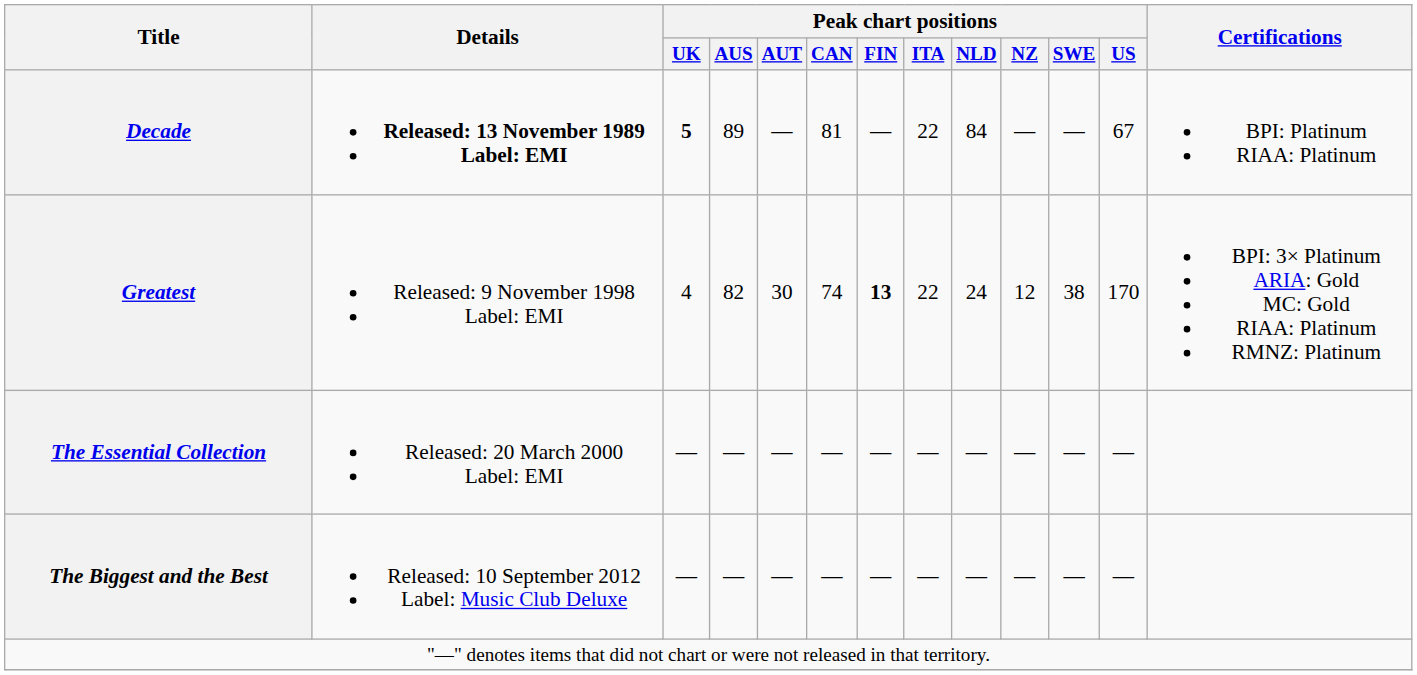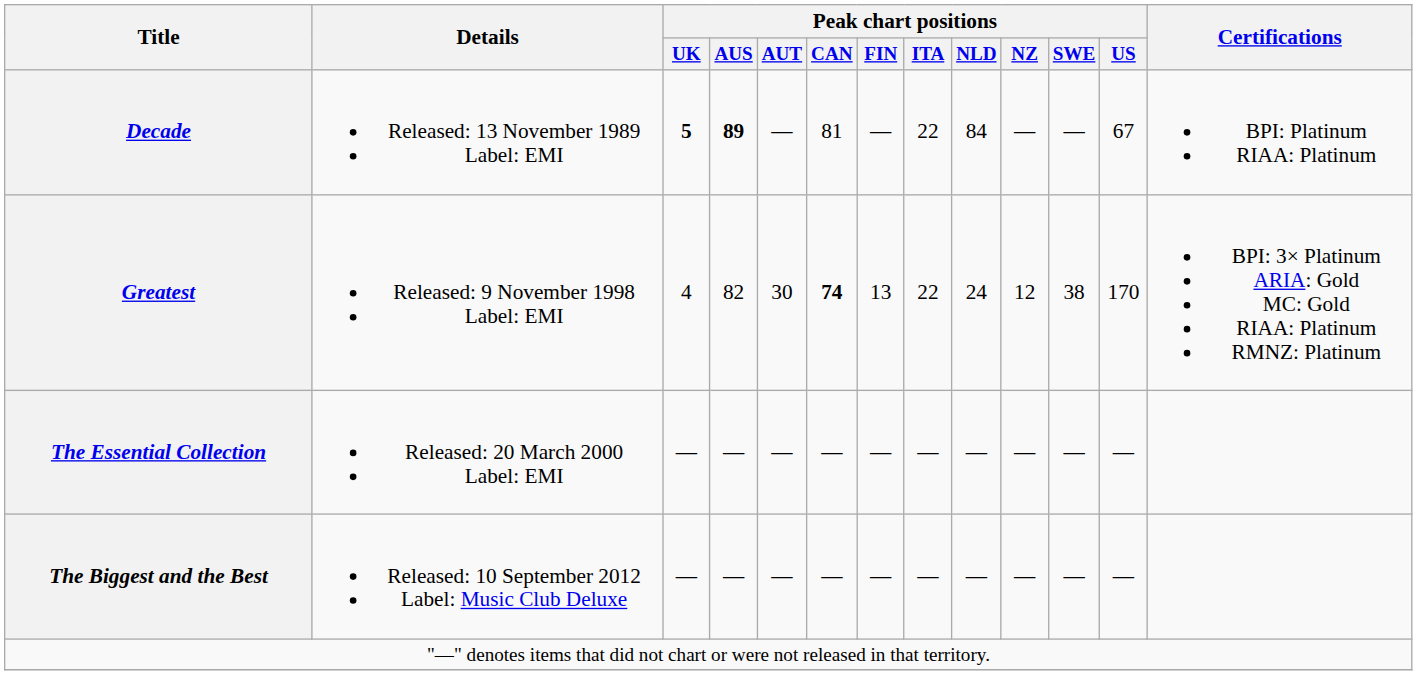Decade | Details: bold -> normal
Decade | Peak chart positions / AUS: normal -> bold
Greatest | Peak chart positions / CAN: normal -> bold
Greatest | Peak chart positions / FIN: bold -> normal
